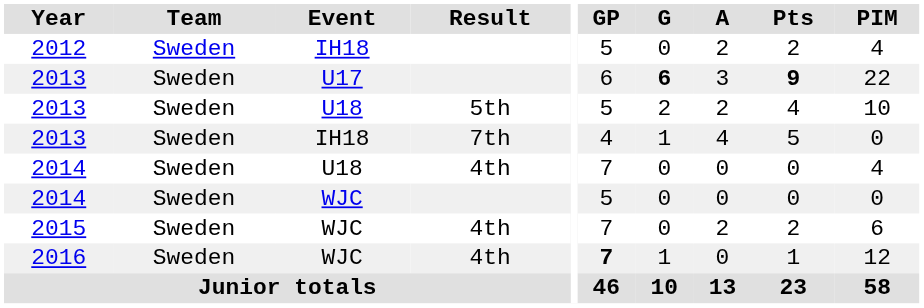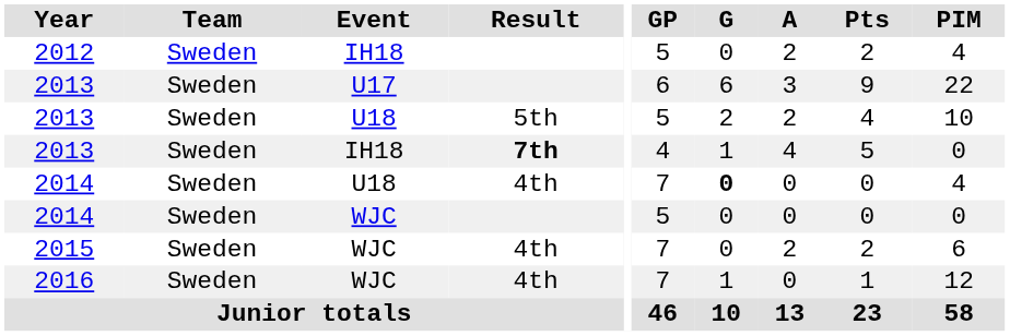2013 / U17 | G: bold -> normal
2013 / U17 | Pts: bold -> normal
2013 / IH18 | Result: normal -> bold
2014 / U18 | G: normal -> bold
2016 | GP: bold -> normal
